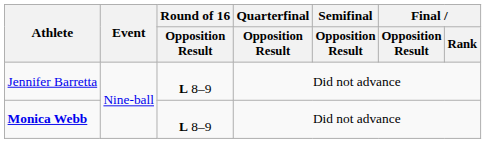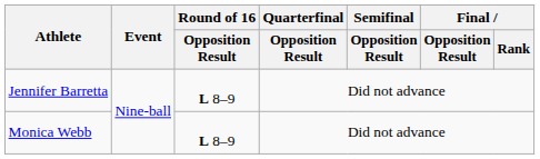Monica Webb | Athlete: bold -> normal
